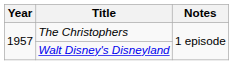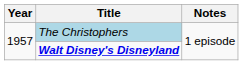The Christophers | Title: no background -> lightblue background
Walt Disney's Disneyland | Title: normal -> bold
